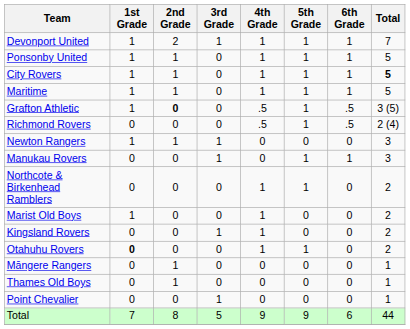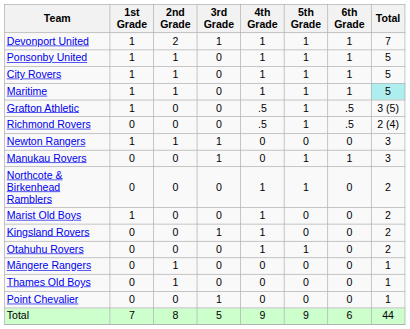City Rovers | Total: bold -> normal
Maritime | Total: no background -> paleturquoise background
Grafton Athletic | 2nd Grade: bold -> normal
Otahuhu Rovers | 1st Grade: bold -> normal
